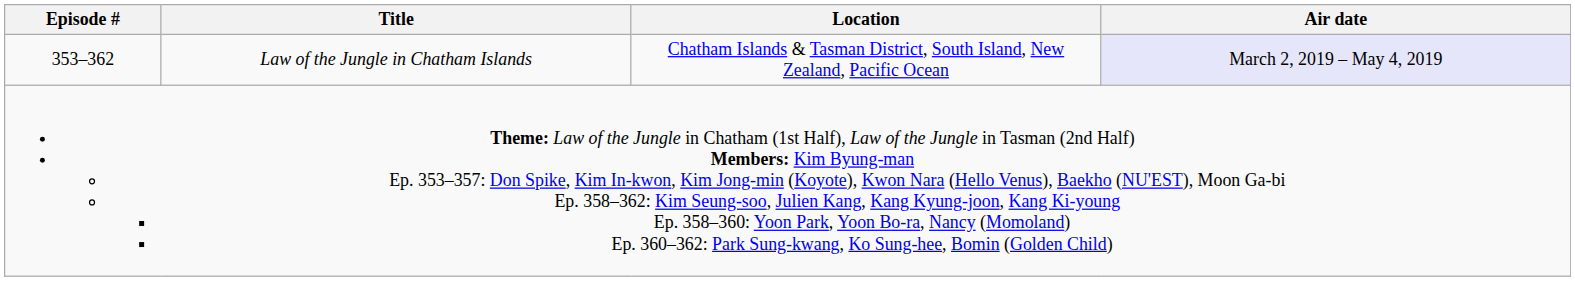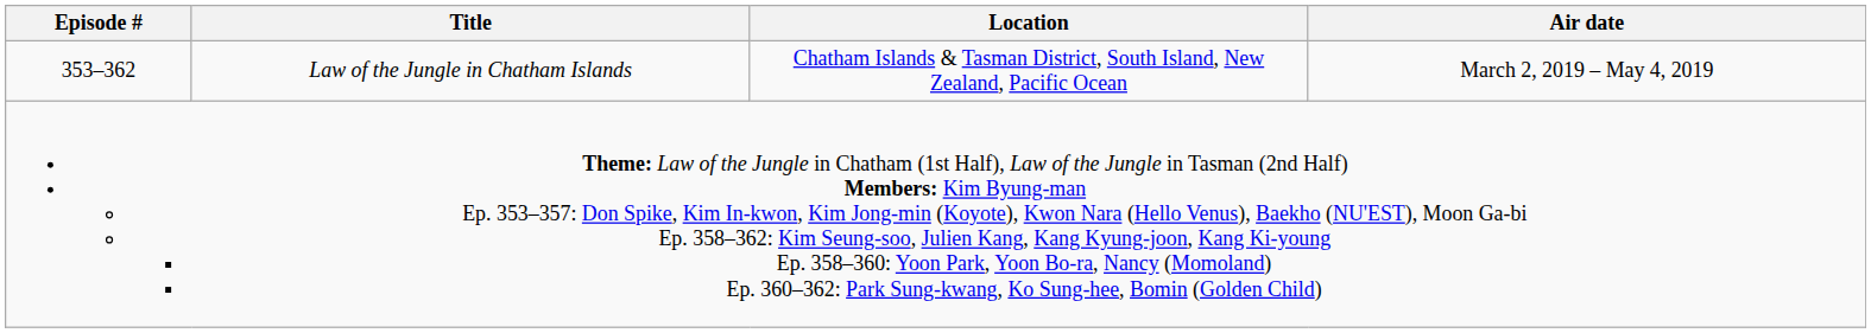353–362 | Air date: lavender background -> no background
